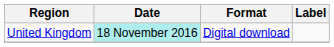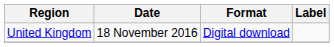United Kingdom | Date: paleturquoise background -> no background
